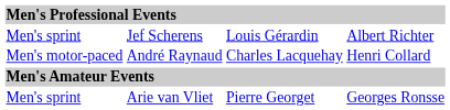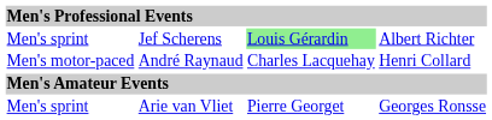Jef Scherens | column 3: no background -> lightgreen background
